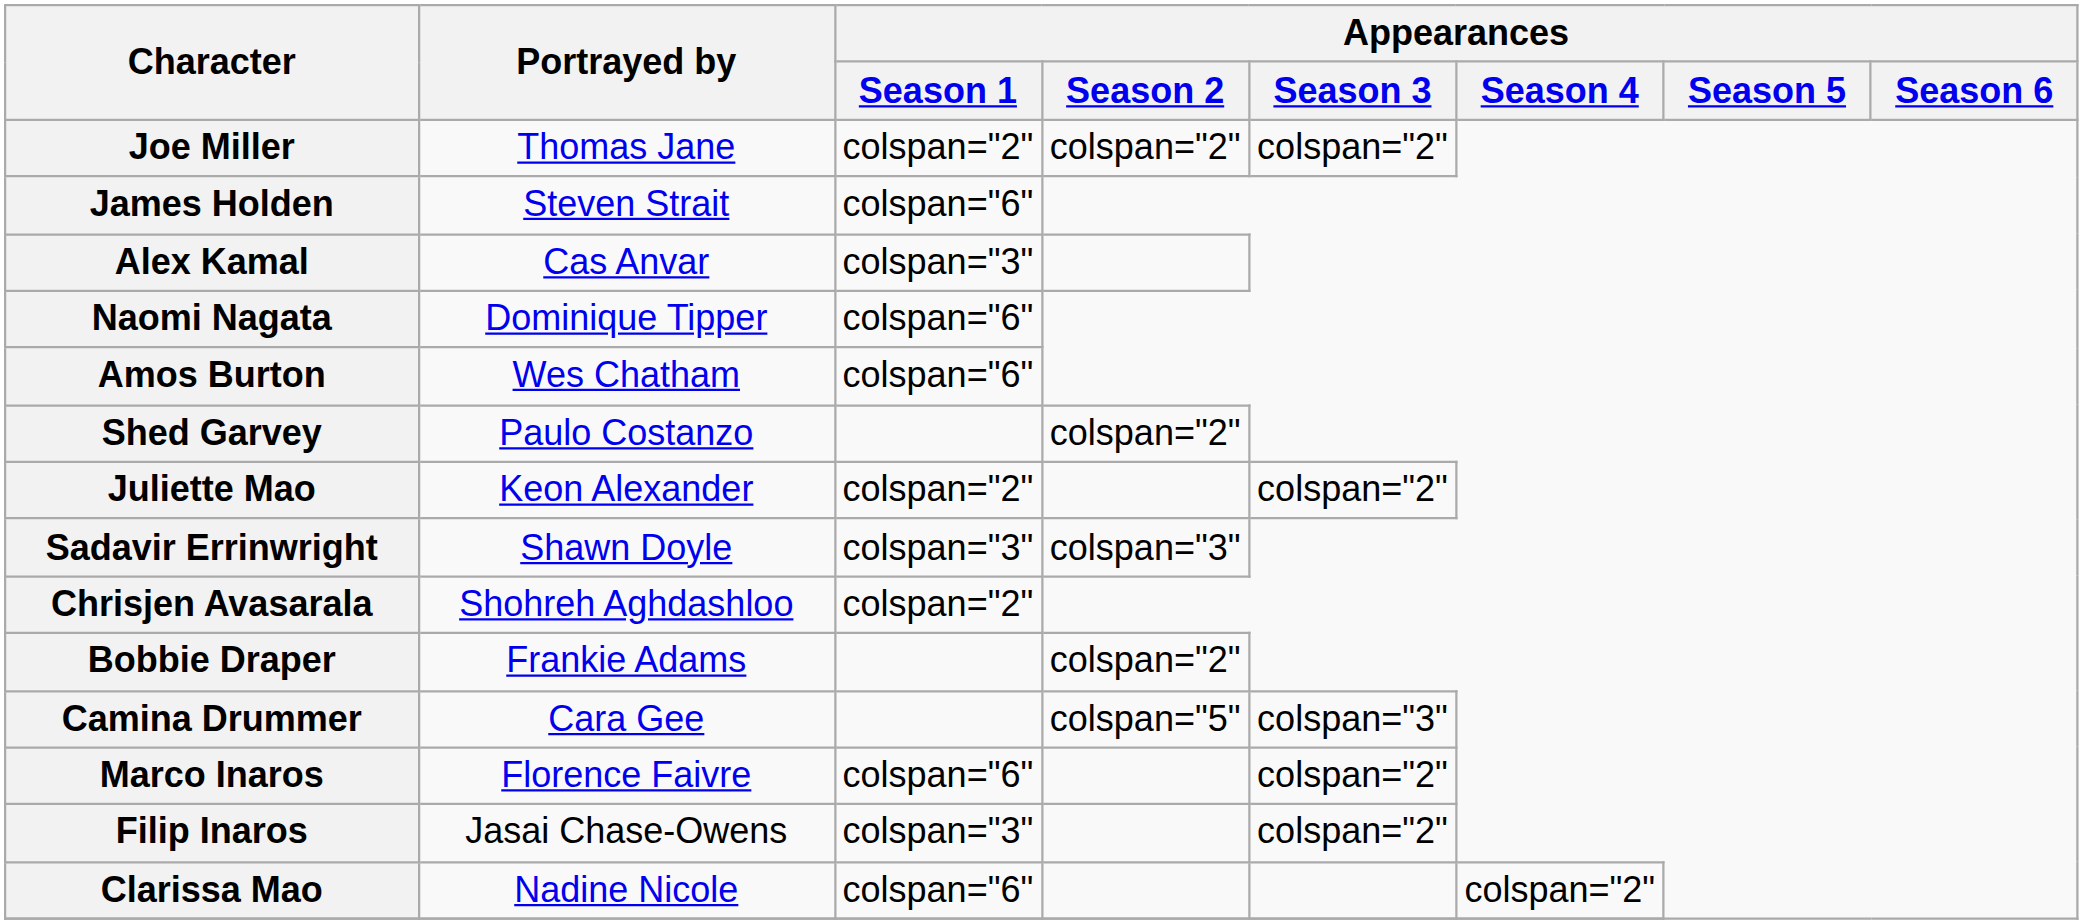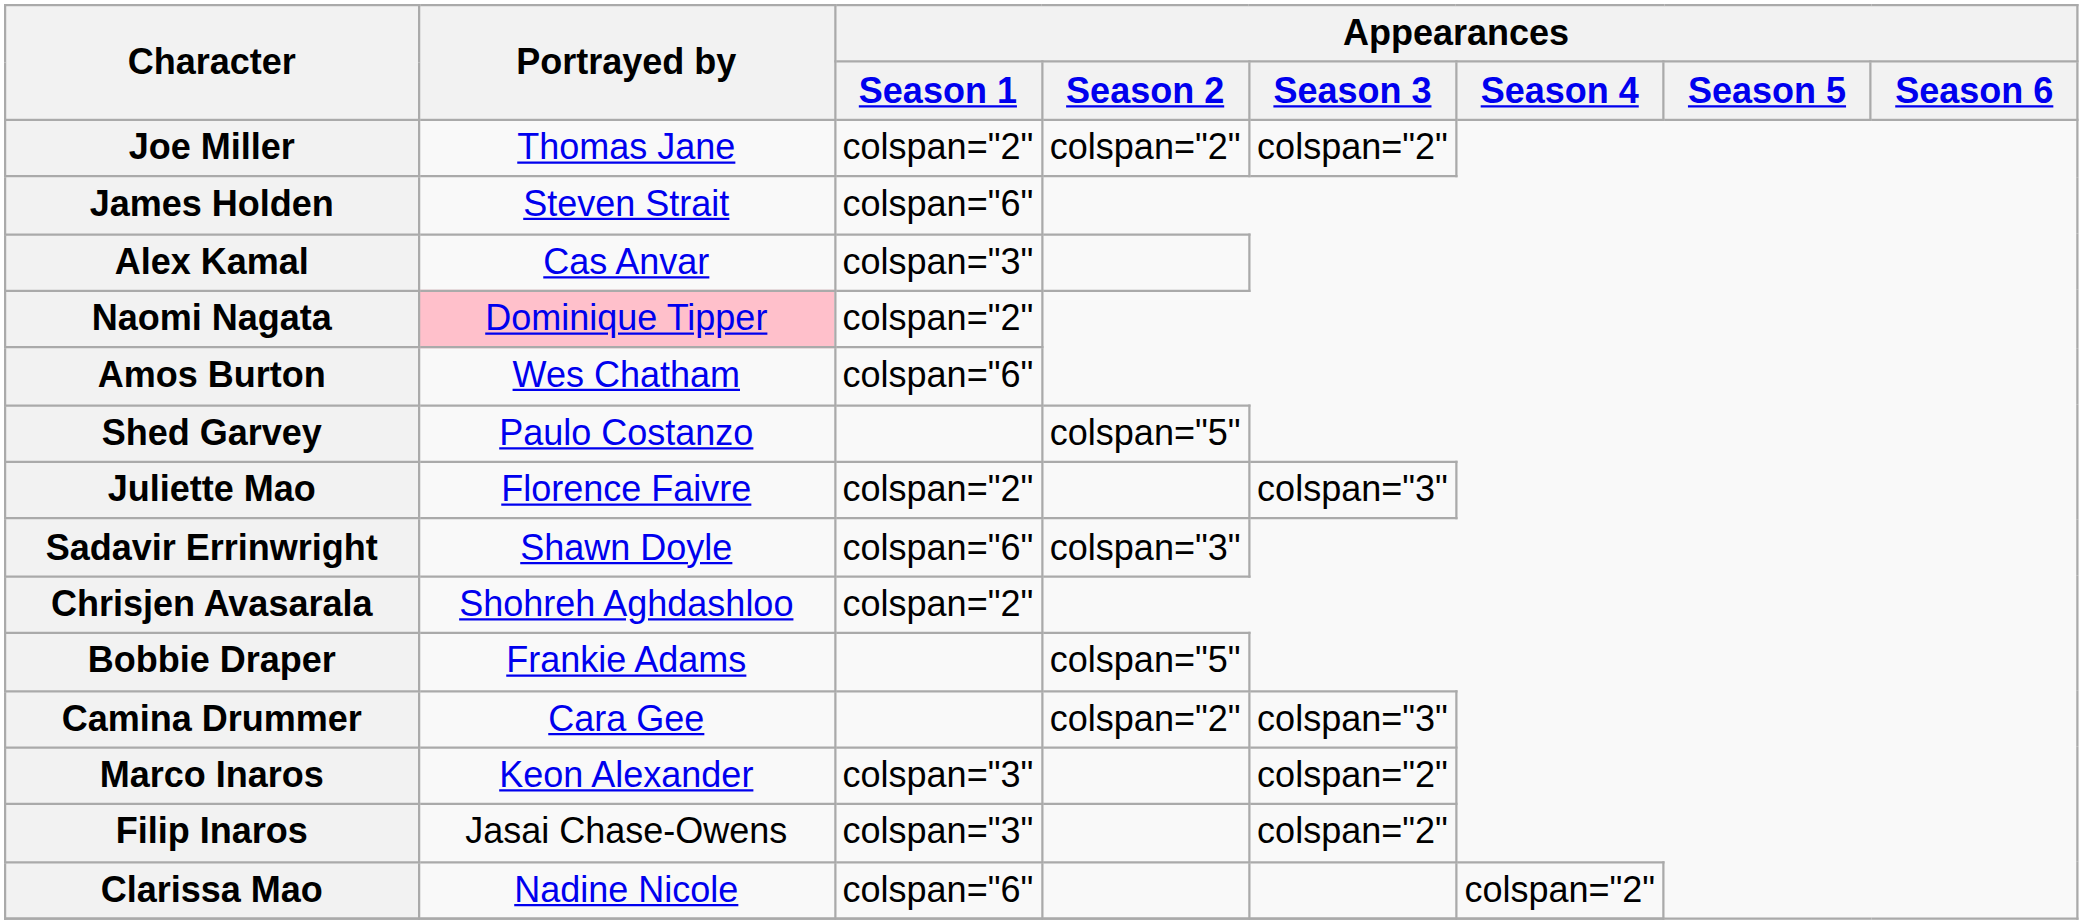Naomi Nagata | Portrayed by: no background -> pink background
Naomi Nagata | Appearances / Season 1: colspan="6" -> colspan="2"
Shed Garvey | Appearances / Season 2: colspan="2" -> colspan="5"
Juliette Mao | Portrayed by: Keon Alexander -> Florence Faivre
Juliette Mao | Appearances / Season 3: colspan="2" -> colspan="3"
Sadavir Errinwright | Appearances / Season 1: colspan="3" -> colspan="6"
Bobbie Draper | Appearances / Season 2: colspan="2" -> colspan="5"
Camina Drummer | Appearances / Season 2: colspan="5" -> colspan="2"
Marco Inaros | Portrayed by: Florence Faivre -> Keon Alexander
Marco Inaros | Appearances / Season 1: colspan="6" -> colspan="3"
